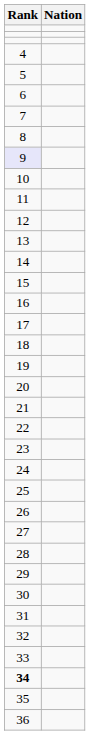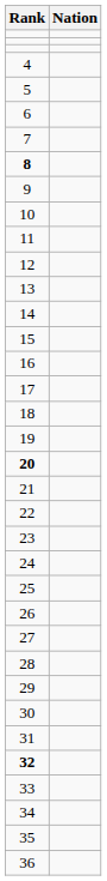row 9 | Rank: normal -> bold
row 10 | Rank: lavender background -> no background
row 21 | Rank: normal -> bold
row 33 | Rank: normal -> bold
row 35 | Rank: bold -> normal
